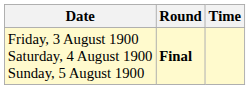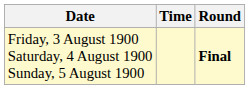columns swapped: Time <-> Round
